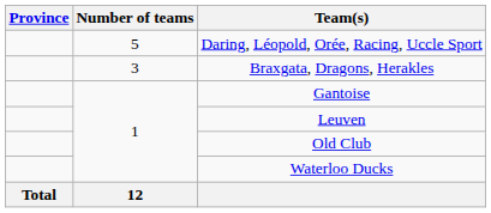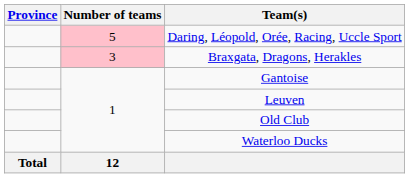Daring, Léopold, Orée, Racing, Uccle Sport | Number of teams: no background -> pink background
Braxgata, Dragons, Herakles | Number of teams: no background -> pink background
